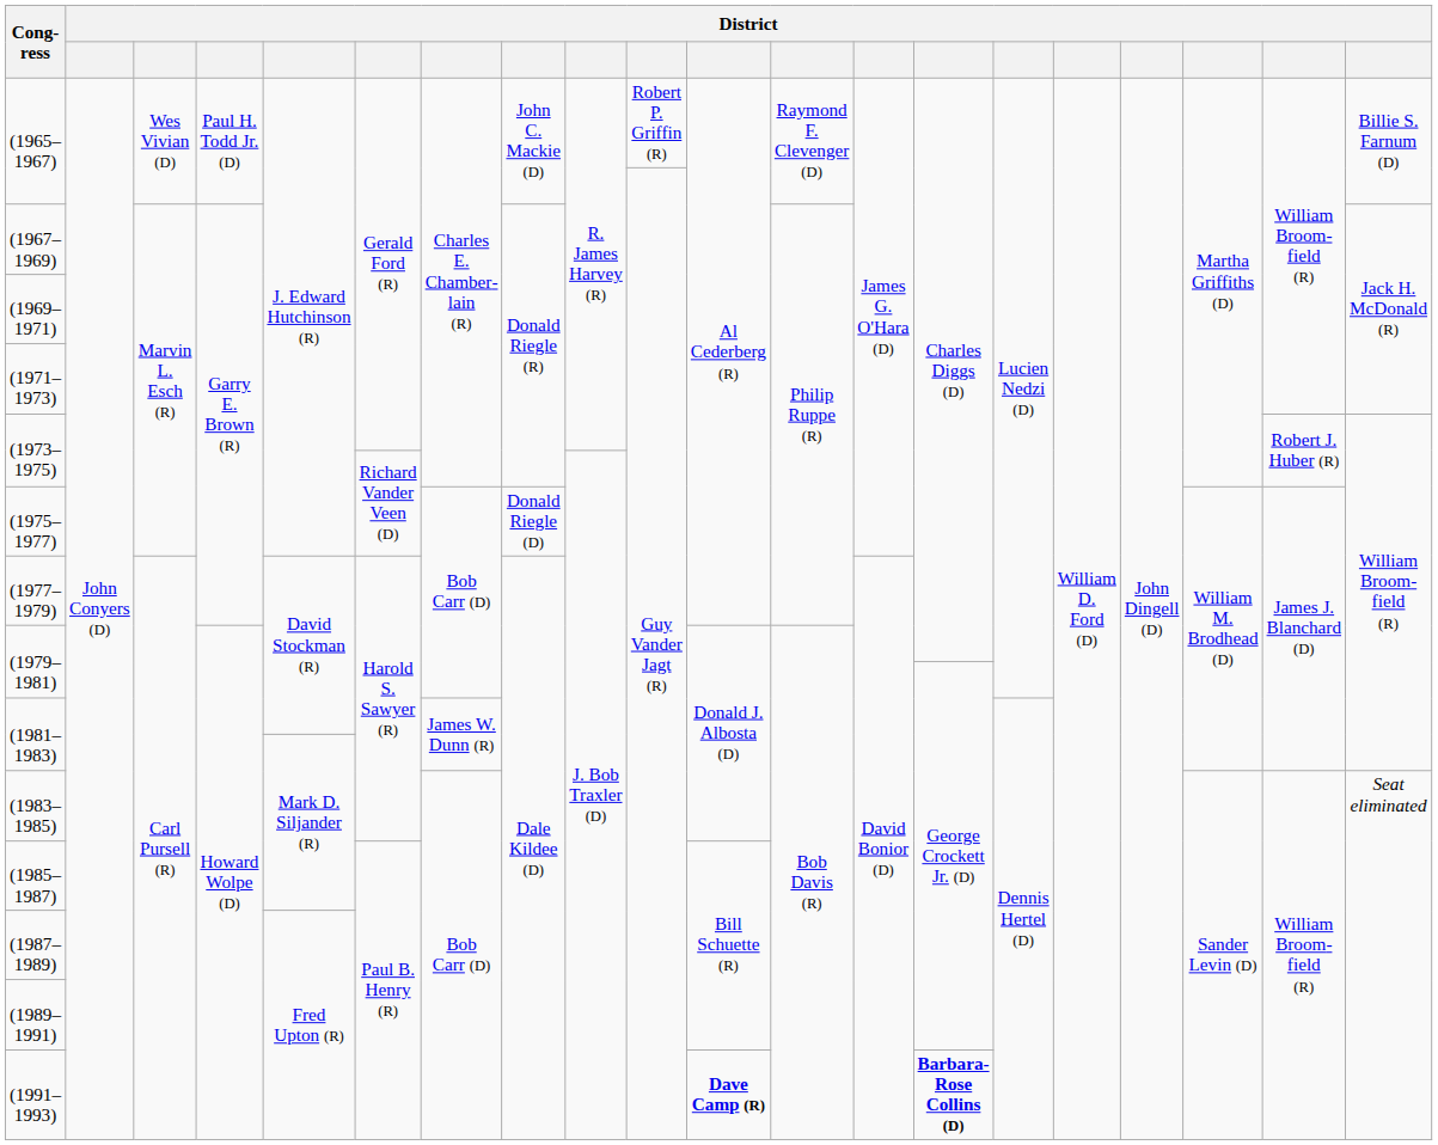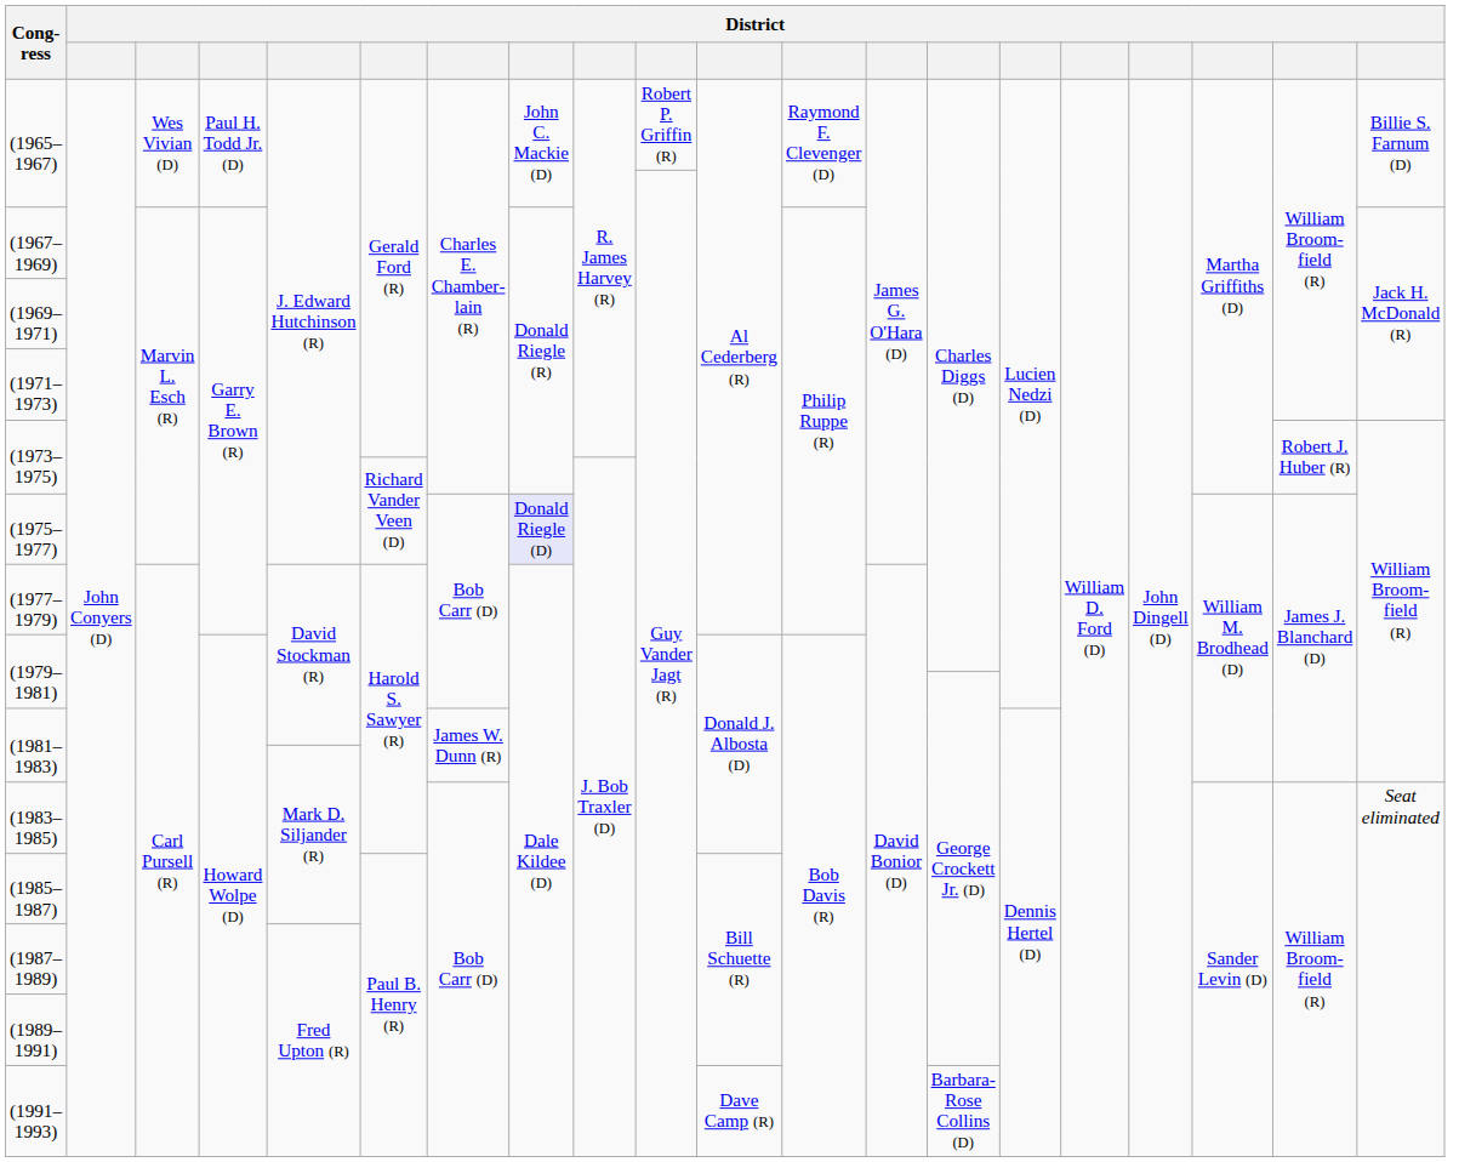(1975–1977) | column 8: no background -> lavender background
(1991–1993) | column 11: bold -> normal
(1991–1993) | column 14: bold -> normal
